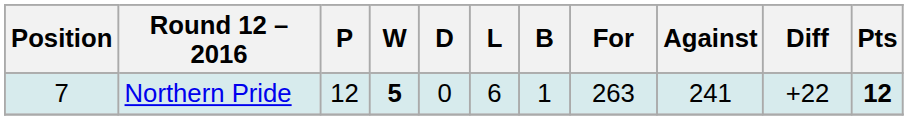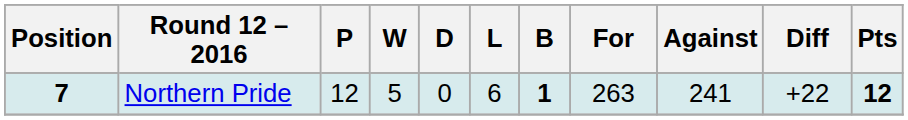Northern Pride | Position: normal -> bold
Northern Pride | W: bold -> normal
Northern Pride | B: normal -> bold
